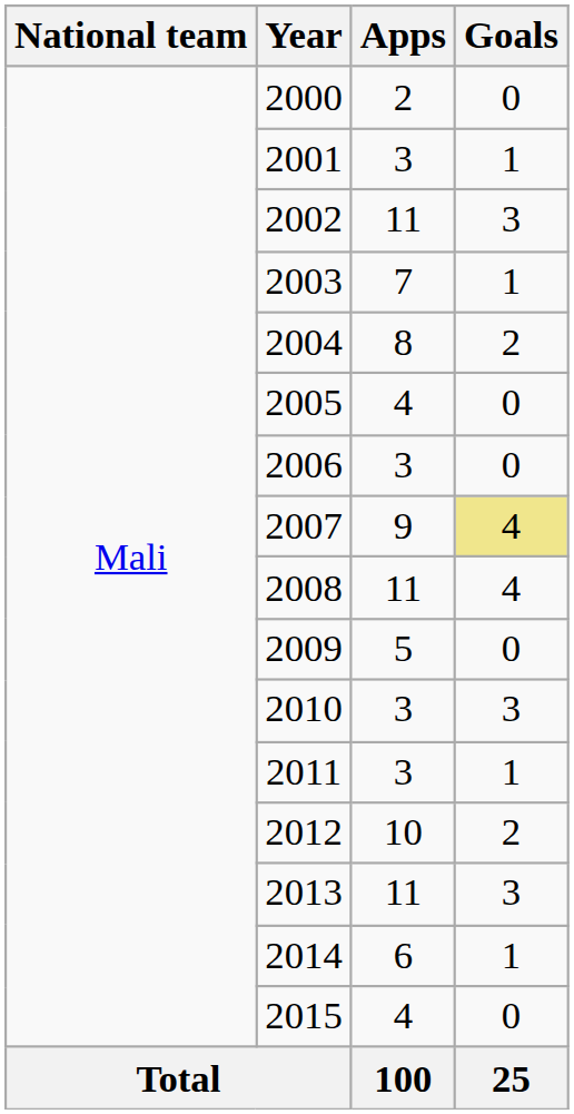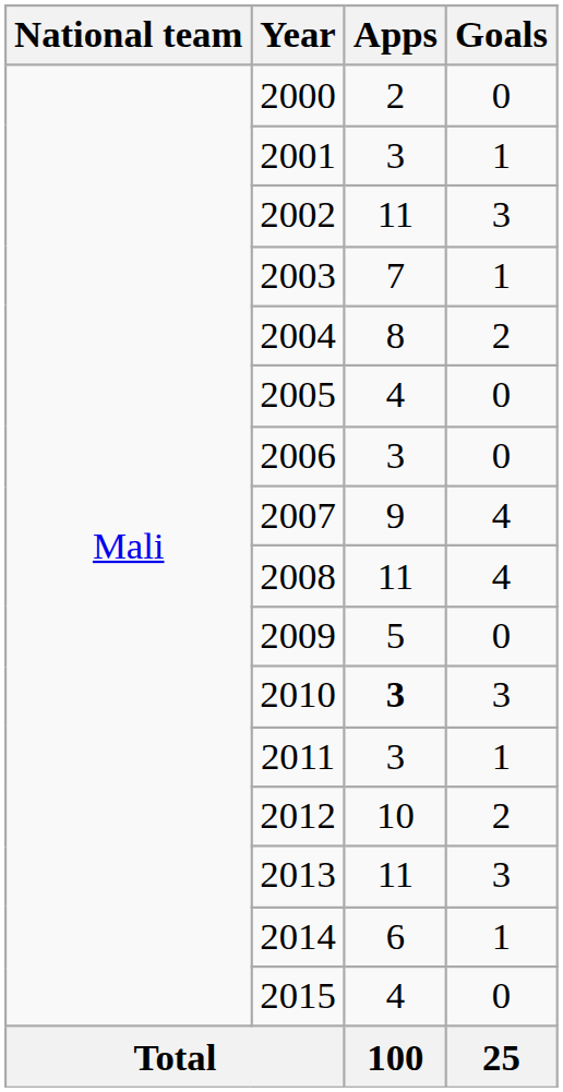2007 | Goals: khaki background -> no background
2010 | Apps: normal -> bold
